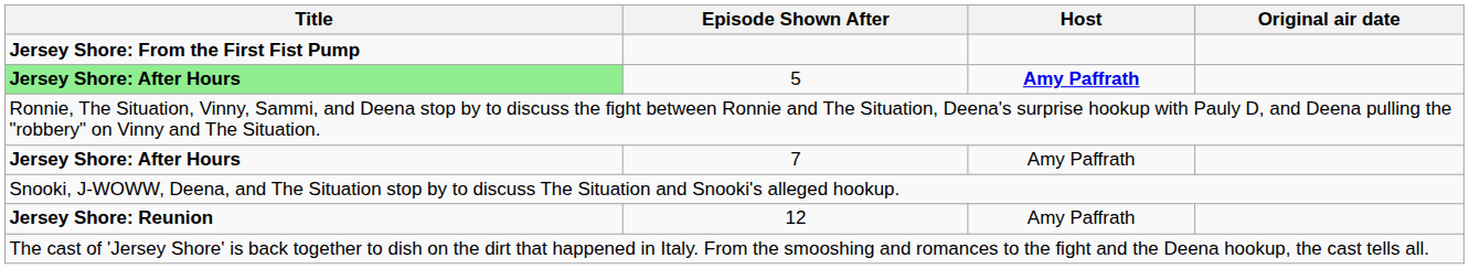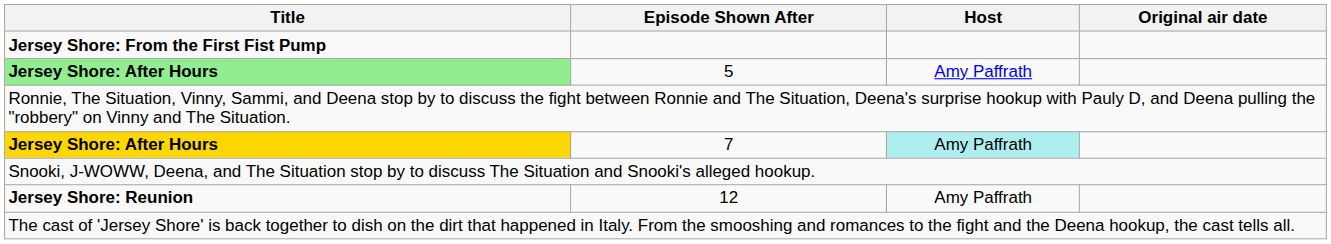5 | Host: bold -> normal
7 | Title: no background -> gold background
7 | Host: no background -> paleturquoise background
